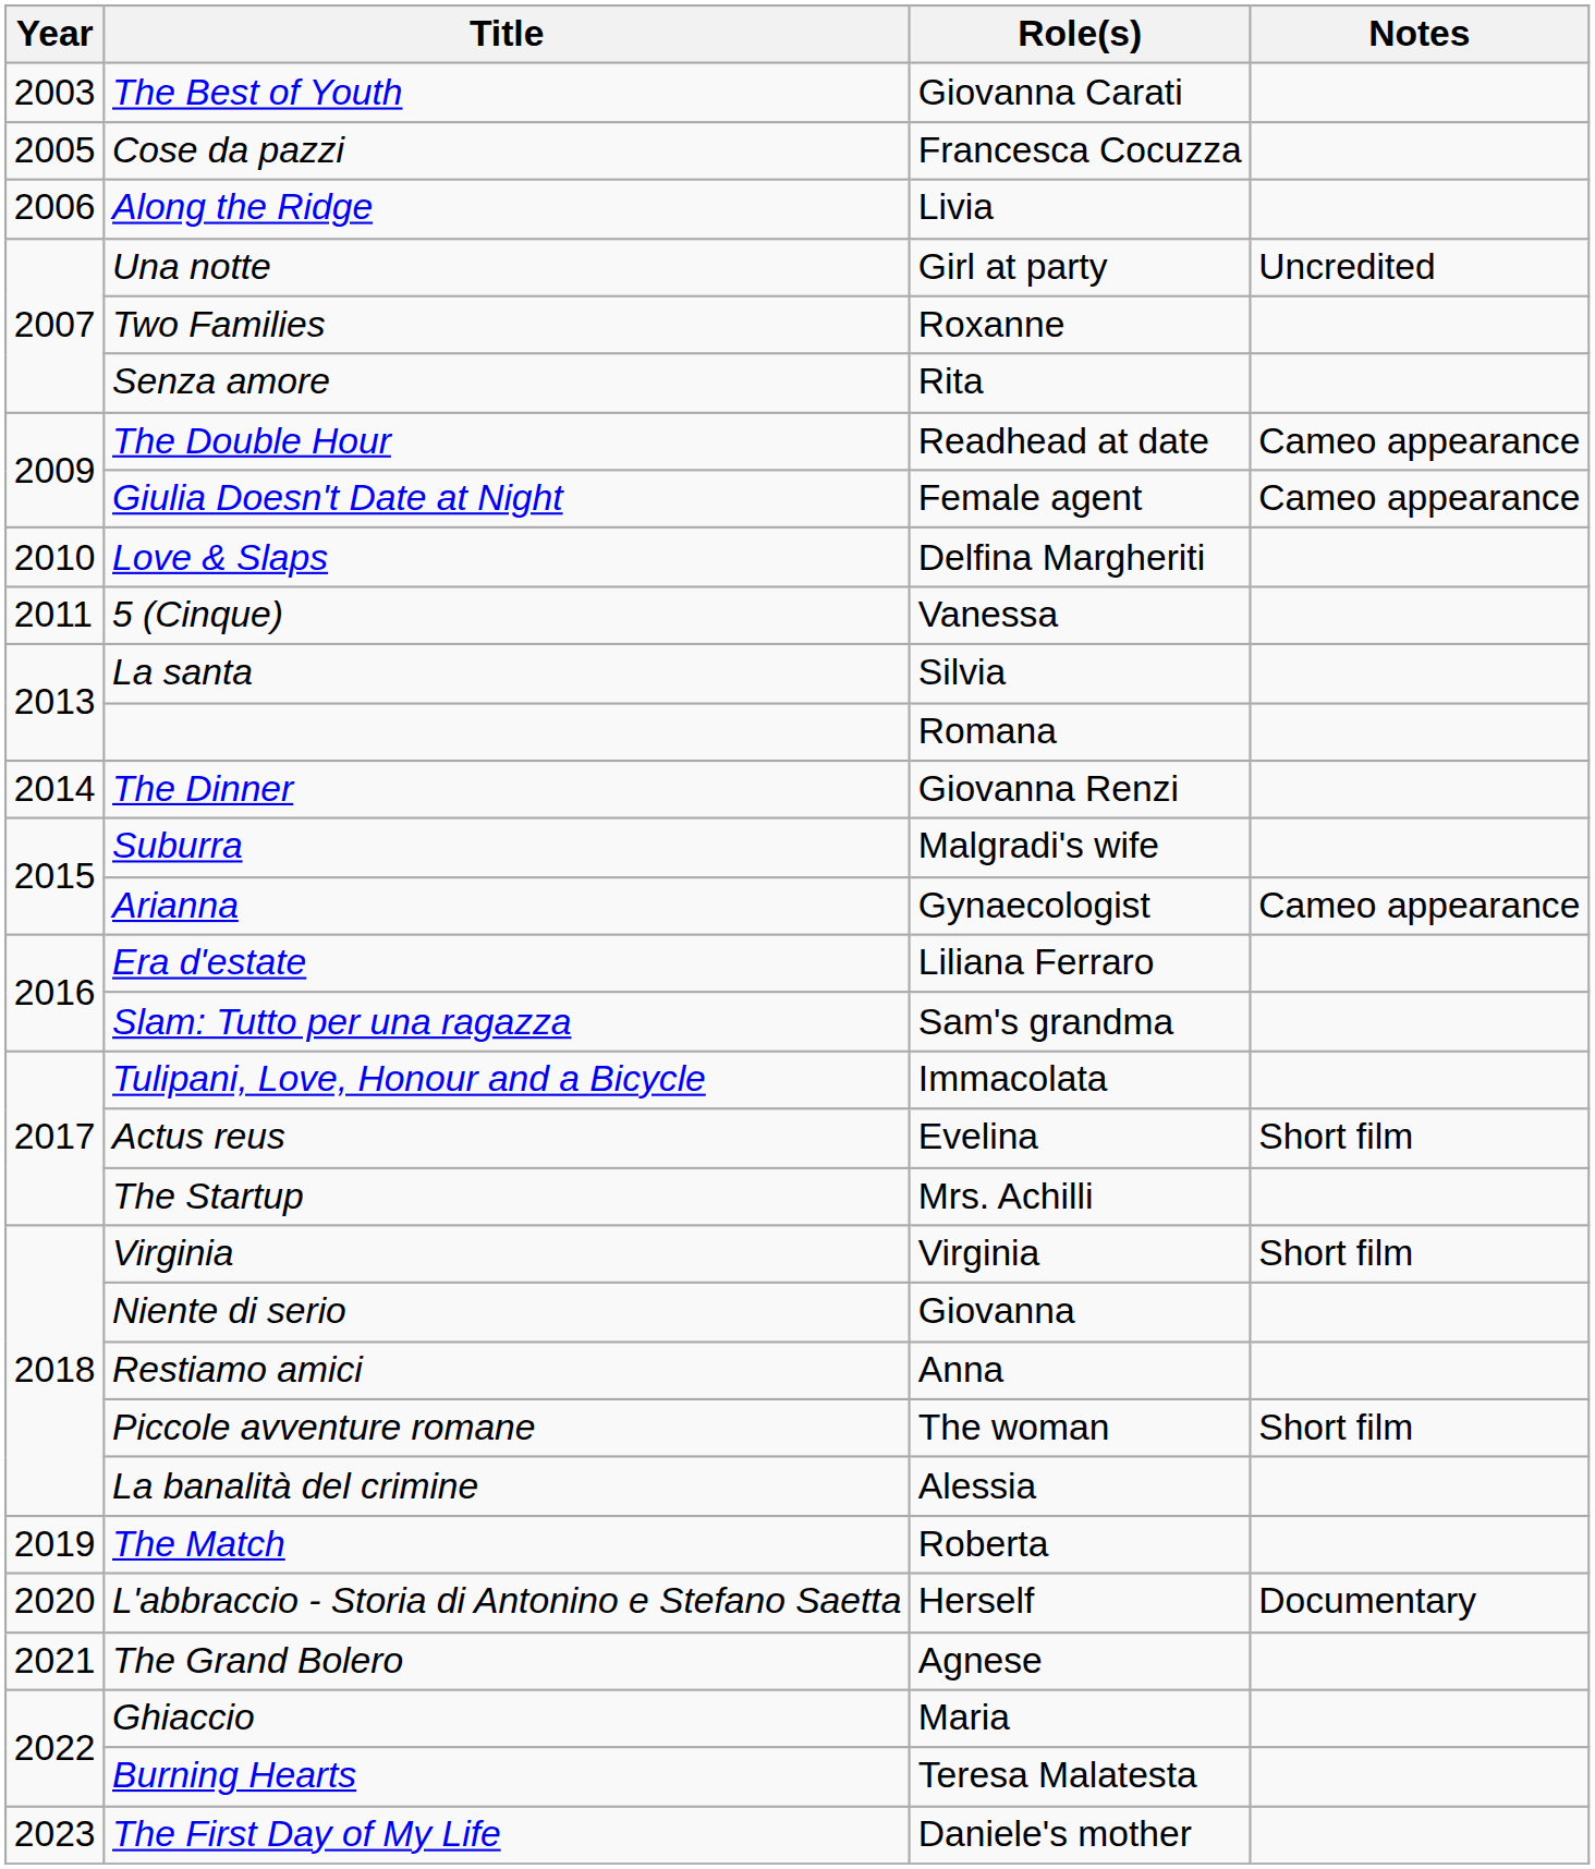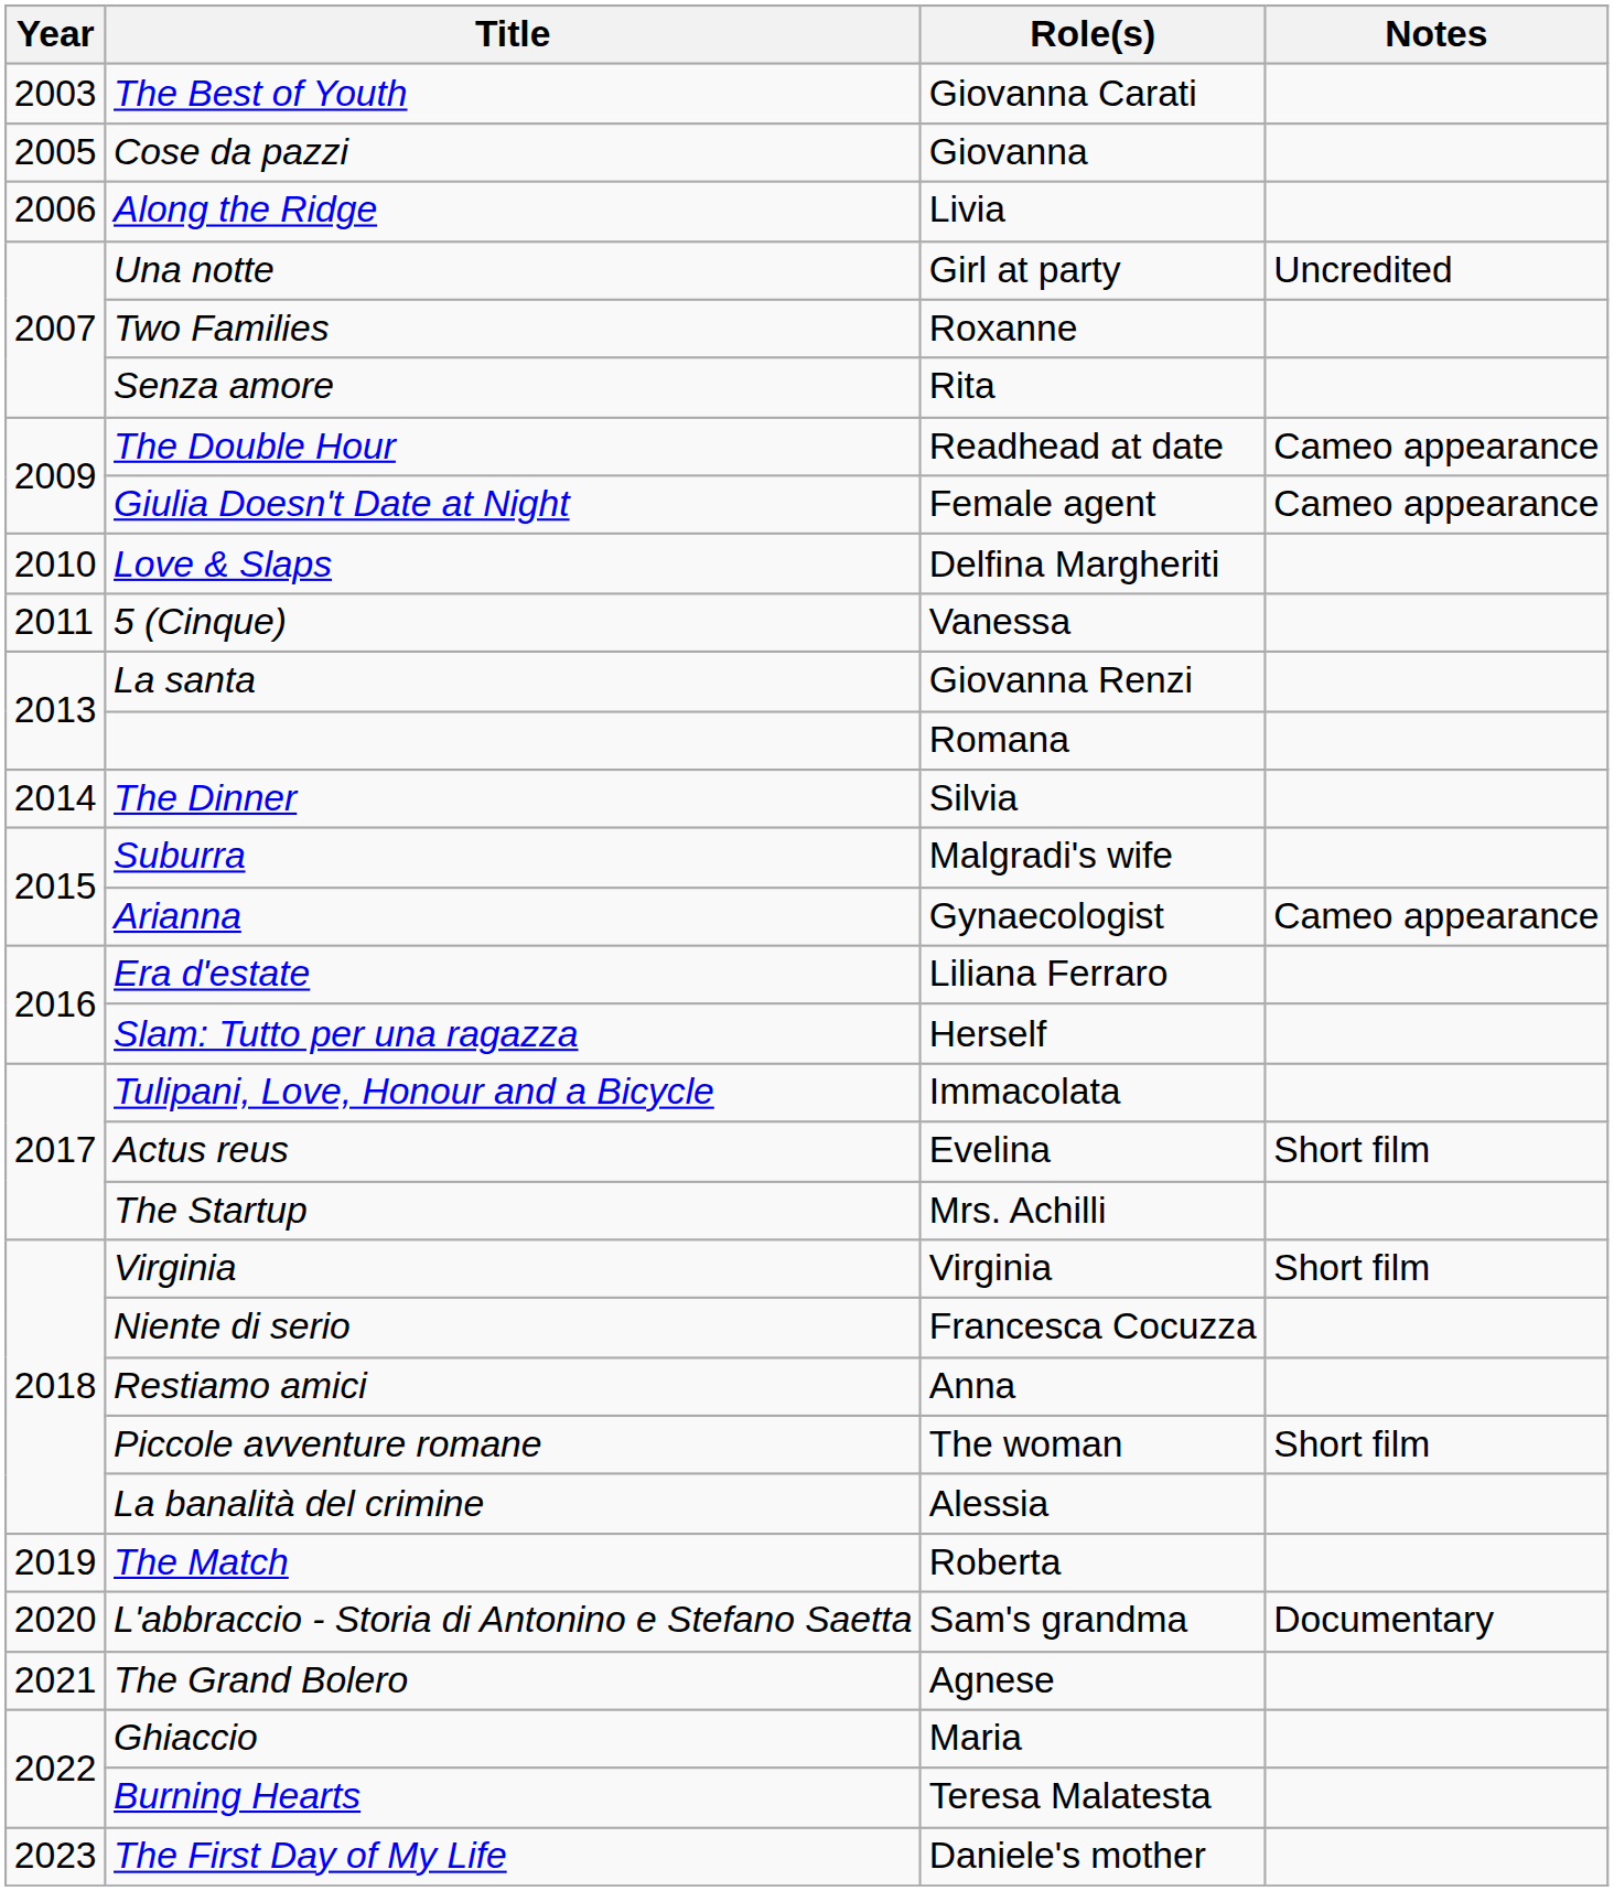Cose da pazzi | Role(s): Francesca Cocuzza -> Giovanna
La santa | Role(s): Silvia -> Giovanna Renzi
The Dinner | Role(s): Giovanna Renzi -> Silvia
Slam: Tutto per una ragazza | Role(s): Sam's grandma -> Herself
Niente di serio | Role(s): Giovanna -> Francesca Cocuzza
L'abbraccio - Storia di Antonino e Stefano Saetta | Role(s): Herself -> Sam's grandma
